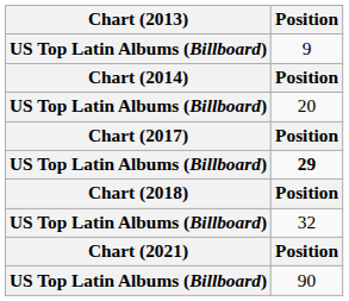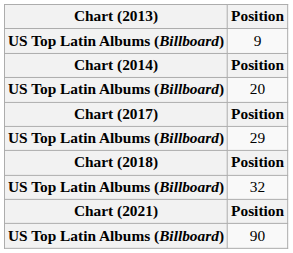29 | Position: bold -> normal
